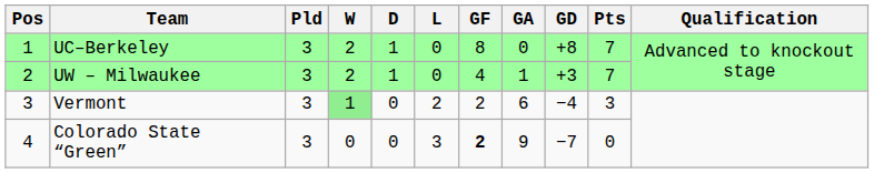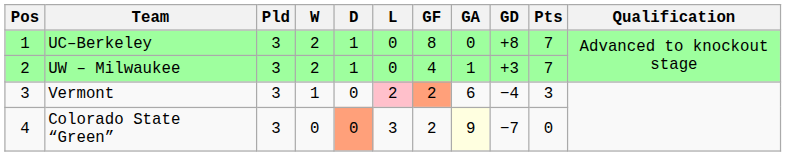Vermont | W: lightgreen background -> no background
Vermont | L: no background -> pink background
Vermont | GF: no background -> lightsalmon background
Colorado State “Green” | D: no background -> lightsalmon background
Colorado State “Green” | GF: bold -> normal
Colorado State “Green” | GA: no background -> lightyellow background
